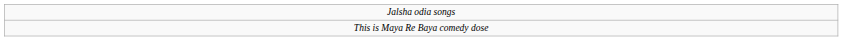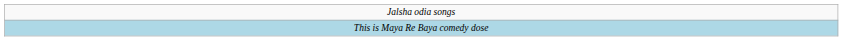row 2 | column 1: no background -> lightblue background
